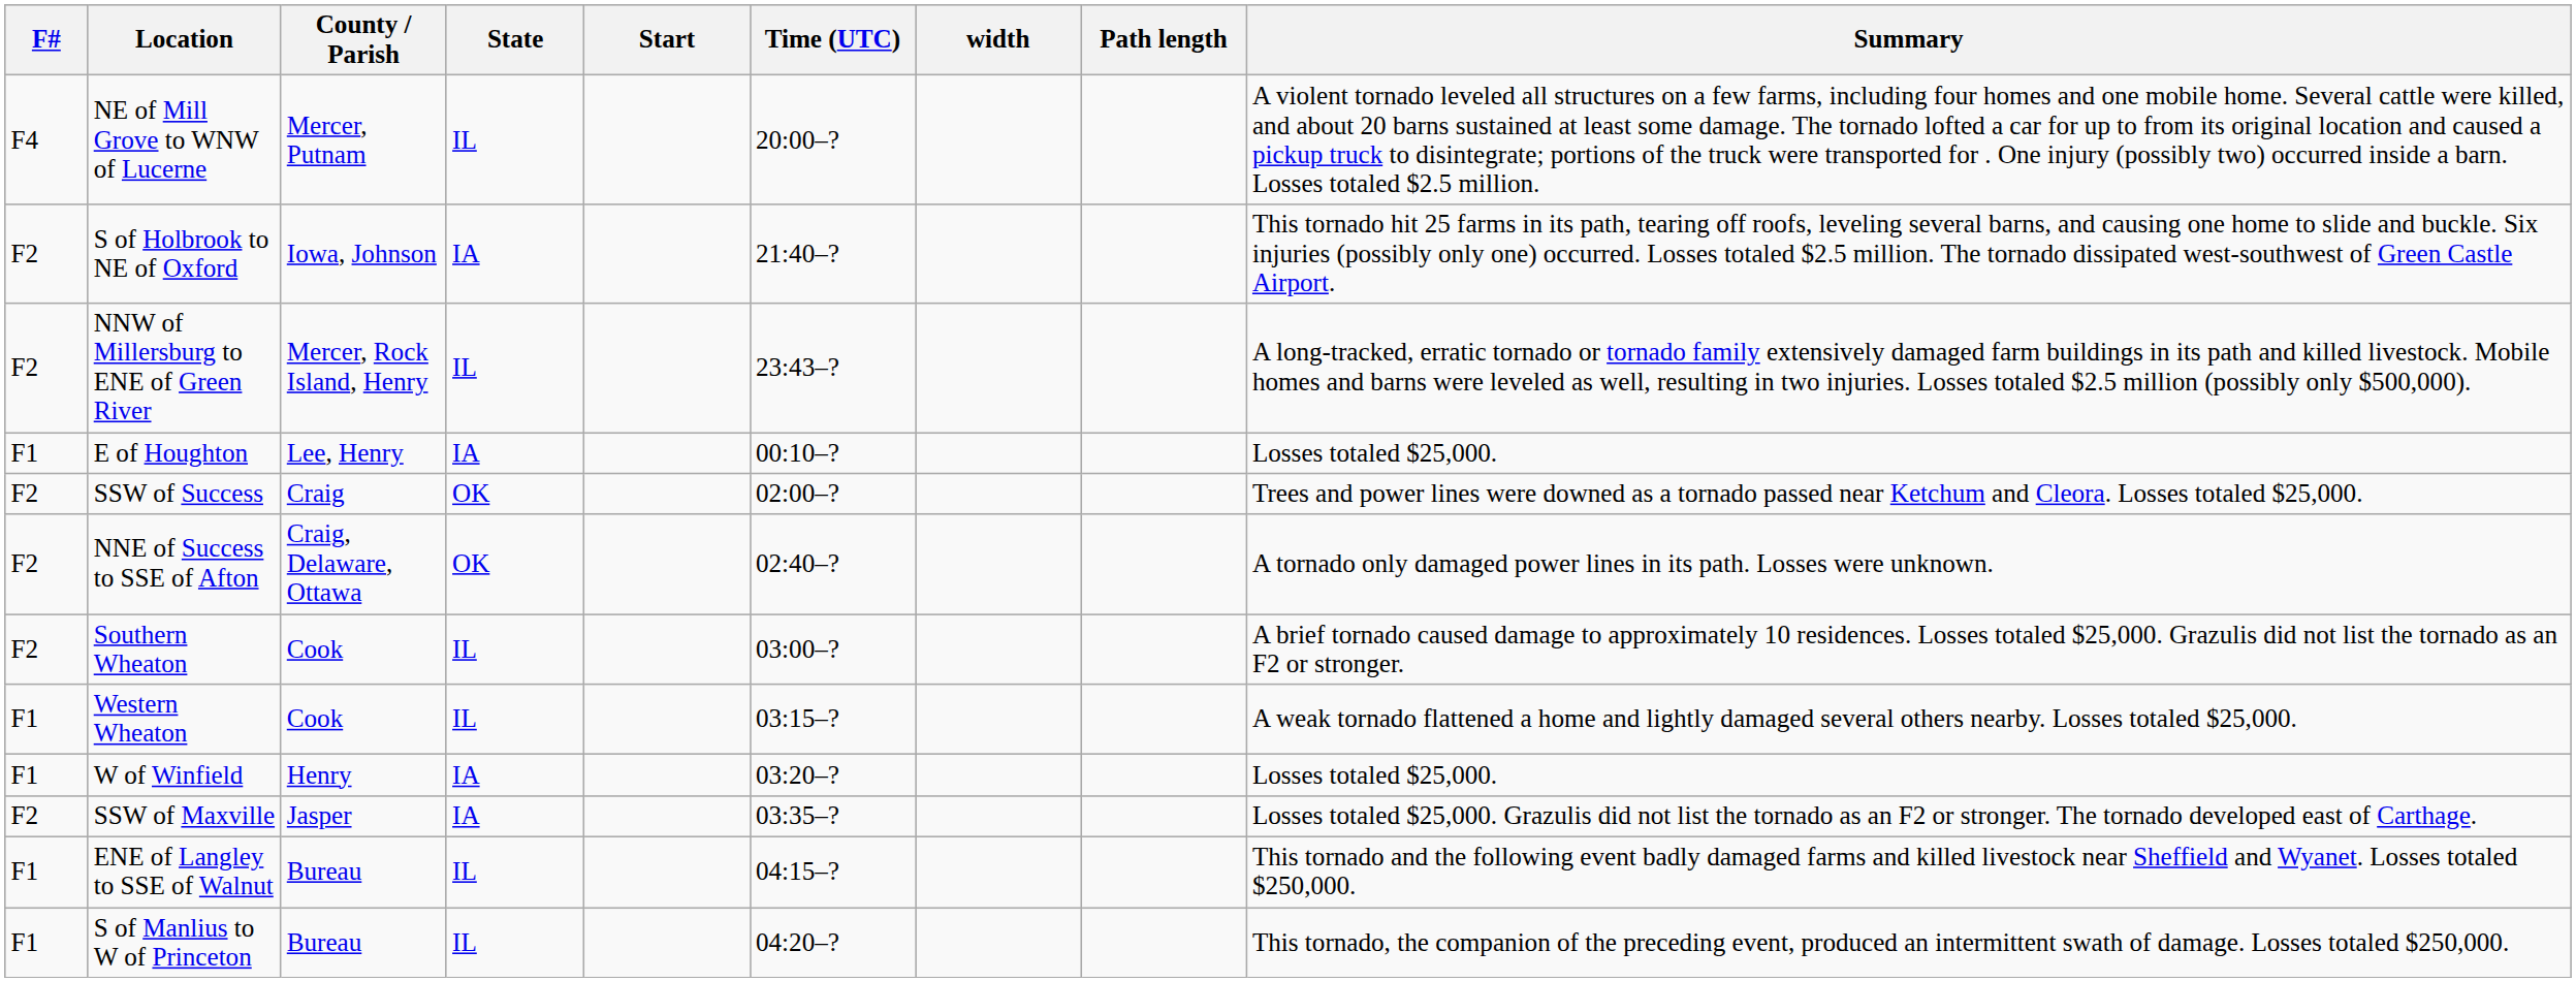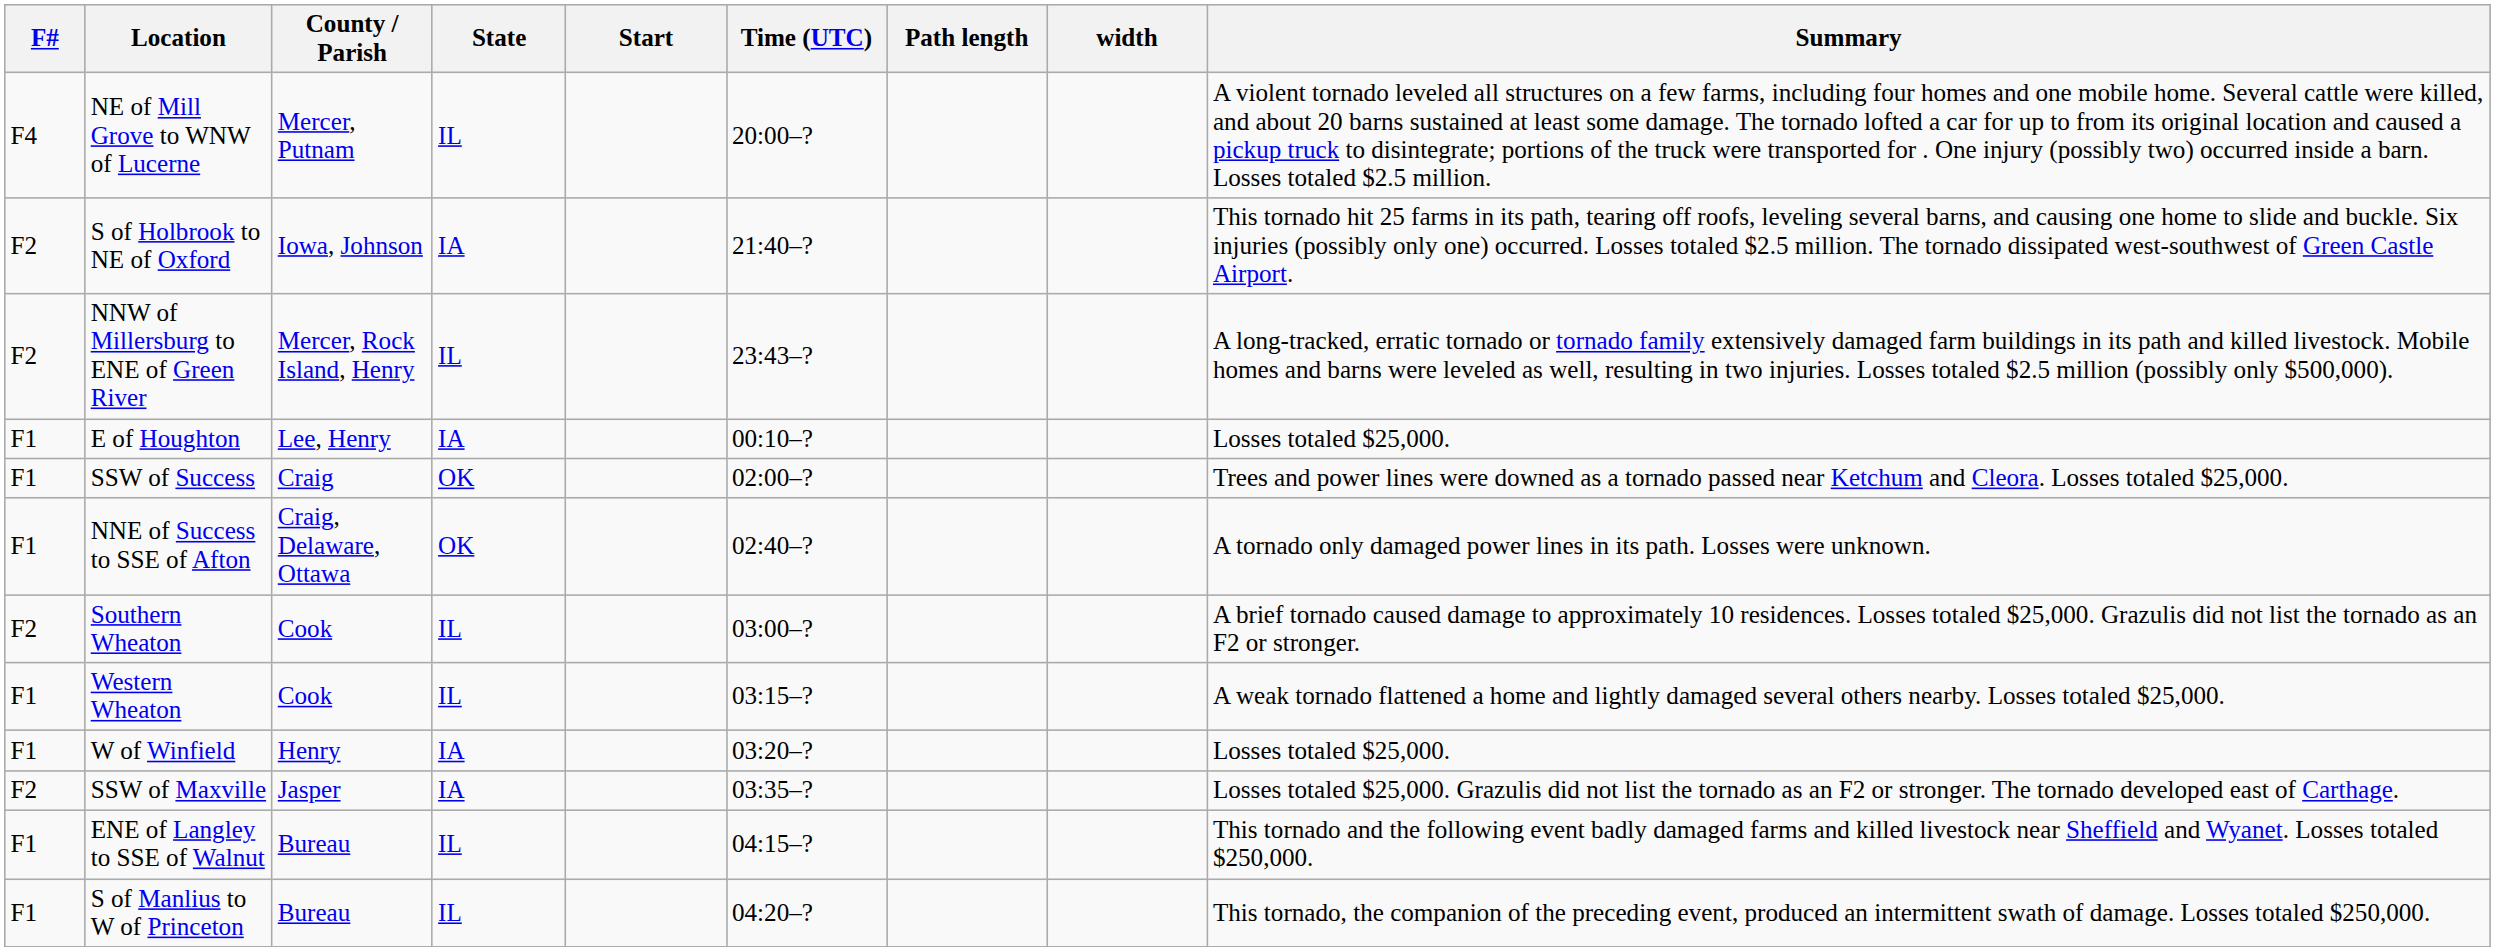columns swapped: Path length <-> width
SSW of Success | F#: F2 -> F1
NNE of Success to SSE of Afton | F#: F2 -> F1
